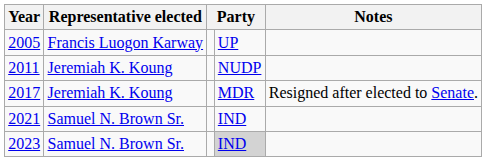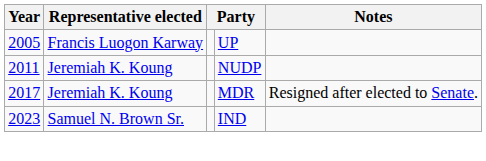- row: 2021 | Samuel N. Brown Sr. | IND
2023 | column 4: lightgrey background -> no background
